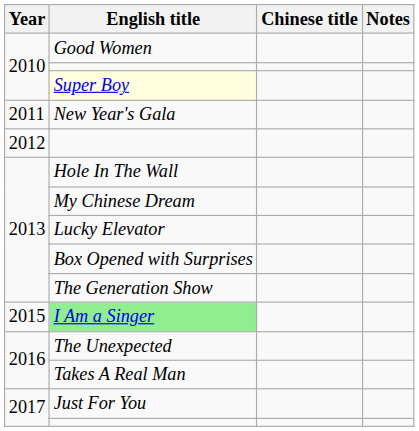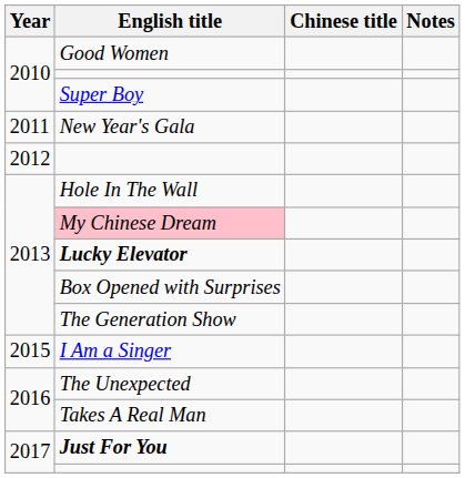Super Boy | English title: lightyellow background -> no background
My Chinese Dream | English title: no background -> pink background
Lucky Elevator | English title: normal -> bold
I Am a Singer | English title: lightgreen background -> no background
Just For You | English title: normal -> bold
